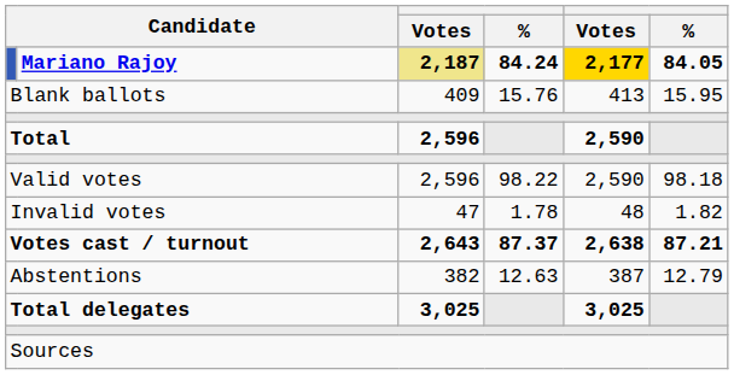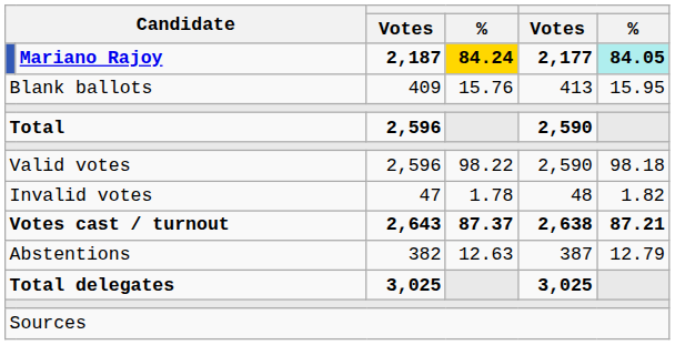Mariano Rajoy | column 3: khaki background -> no background
Mariano Rajoy | column 4: no background -> gold background
Mariano Rajoy | column 5: gold background -> no background
Mariano Rajoy | column 6: no background -> paleturquoise background
